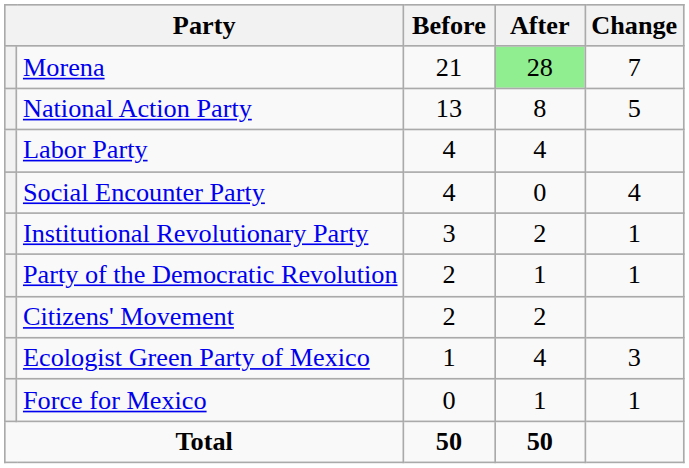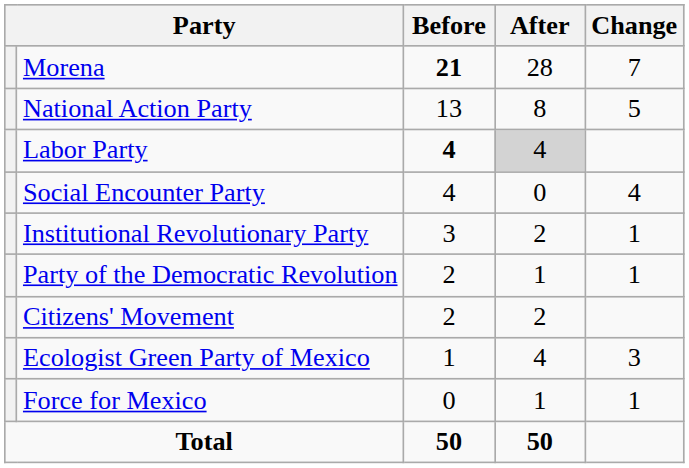Morena | Before: normal -> bold
Morena | After: lightgreen background -> no background
Labor Party | Before: normal -> bold
Labor Party | After: no background -> lightgrey background
